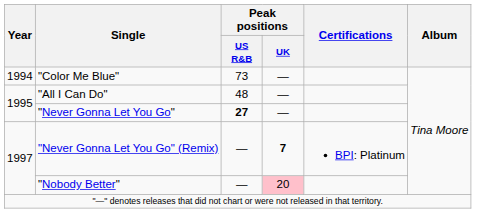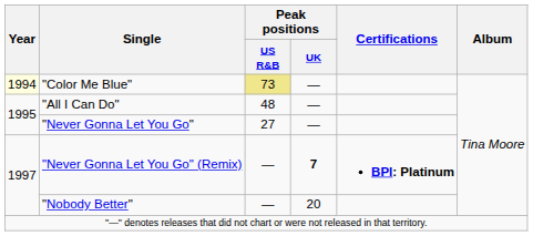"Color Me Blue" | Year: no background -> lightyellow background
"Color Me Blue" | Peak positions / US R&B: no background -> khaki background
"Never Gonna Let You Go" | Peak positions / US R&B: bold -> normal
"Never Gonna Let You Go" (Remix) | Certifications: normal -> bold
"Nobody Better" | Peak positions / UK: pink background -> no background
